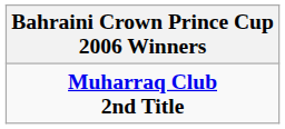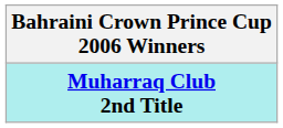row 2 | column 1: no background -> paleturquoise background
